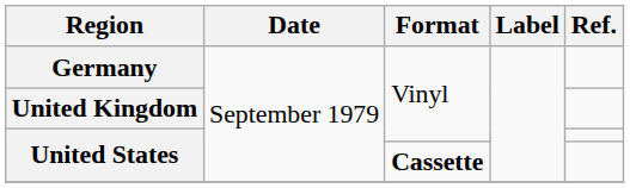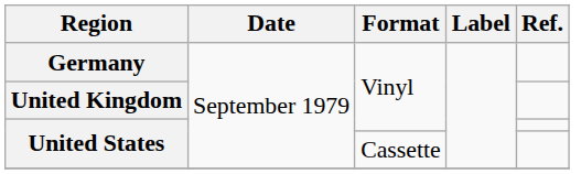United States / Cassette | Format: bold -> normal
